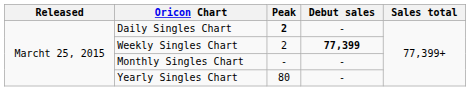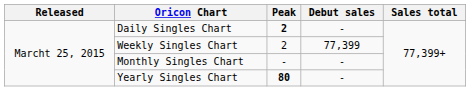Weekly Singles Chart | Debut sales: bold -> normal
Yearly Singles Chart | Peak: normal -> bold
